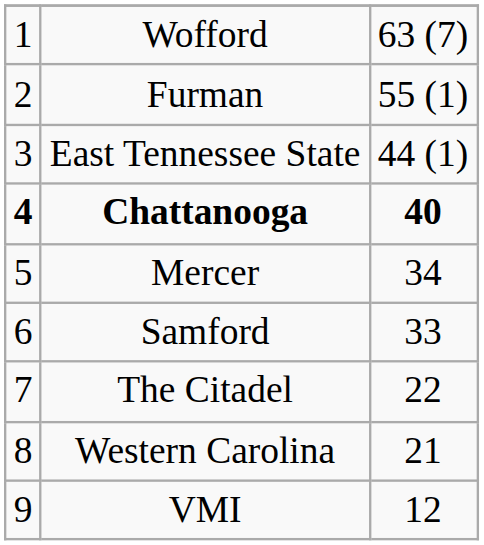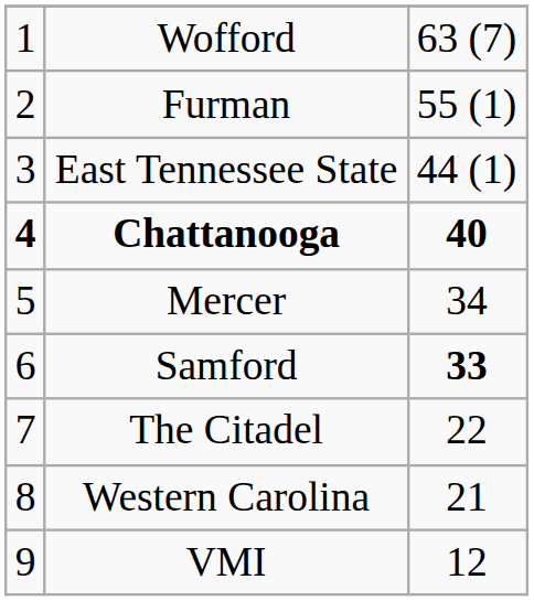Samford | column 3: normal -> bold
